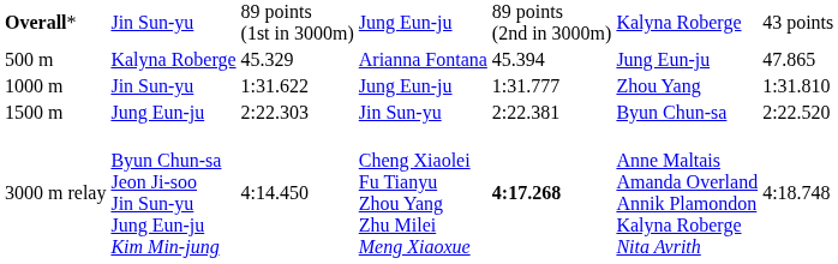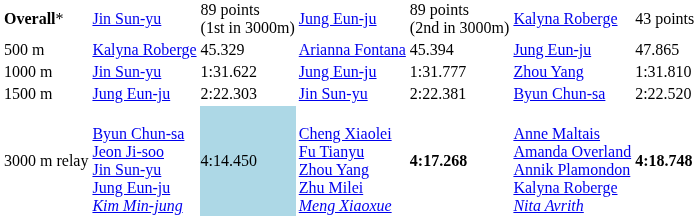Byun Chun-sa Jeon Ji-soo Jin Sun-yu Jung Eun-ju Kim Min-jung | column 3: no background -> lightblue background
Byun Chun-sa Jeon Ji-soo Jin Sun-yu Jung Eun-ju Kim Min-jung | column 7: normal -> bold
